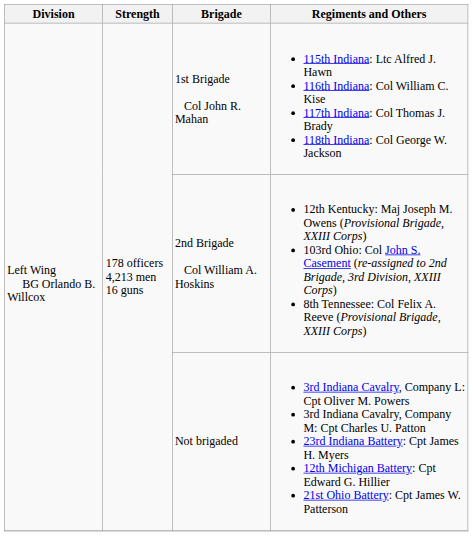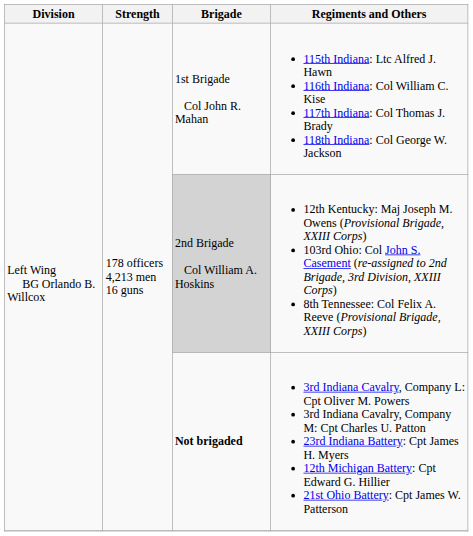2nd Brigade Col William A. Hoskins | Brigade: no background -> lightgrey background
Not brigaded | Brigade: normal -> bold
